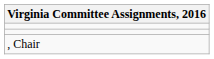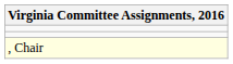row 4 | column 1: no background -> lightyellow background
